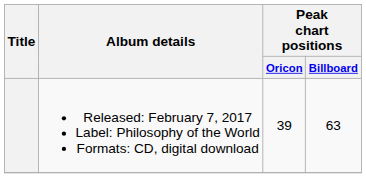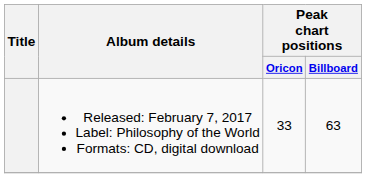row 3 | Peak chart positions / Oricon: 39 -> 33
